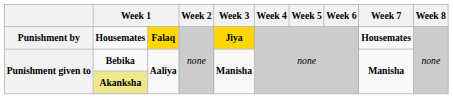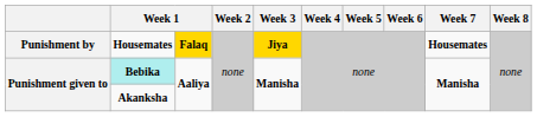Bebika | column 2: no background -> paleturquoise background
Akanksha | column 2: khaki background -> no background
